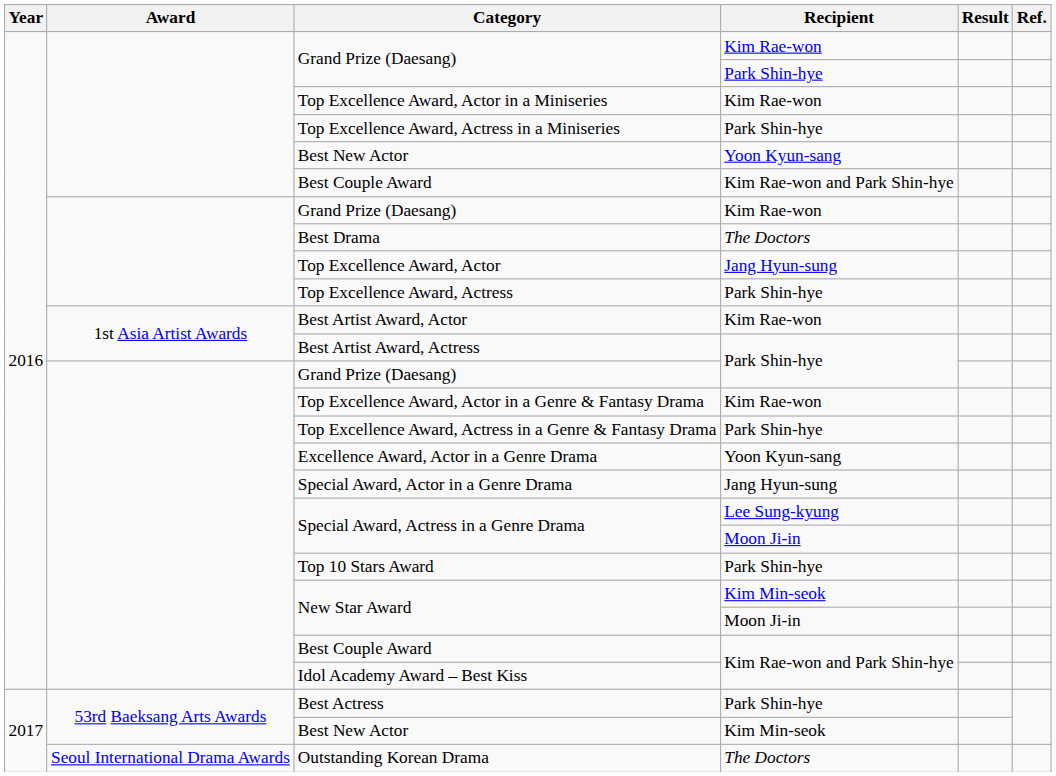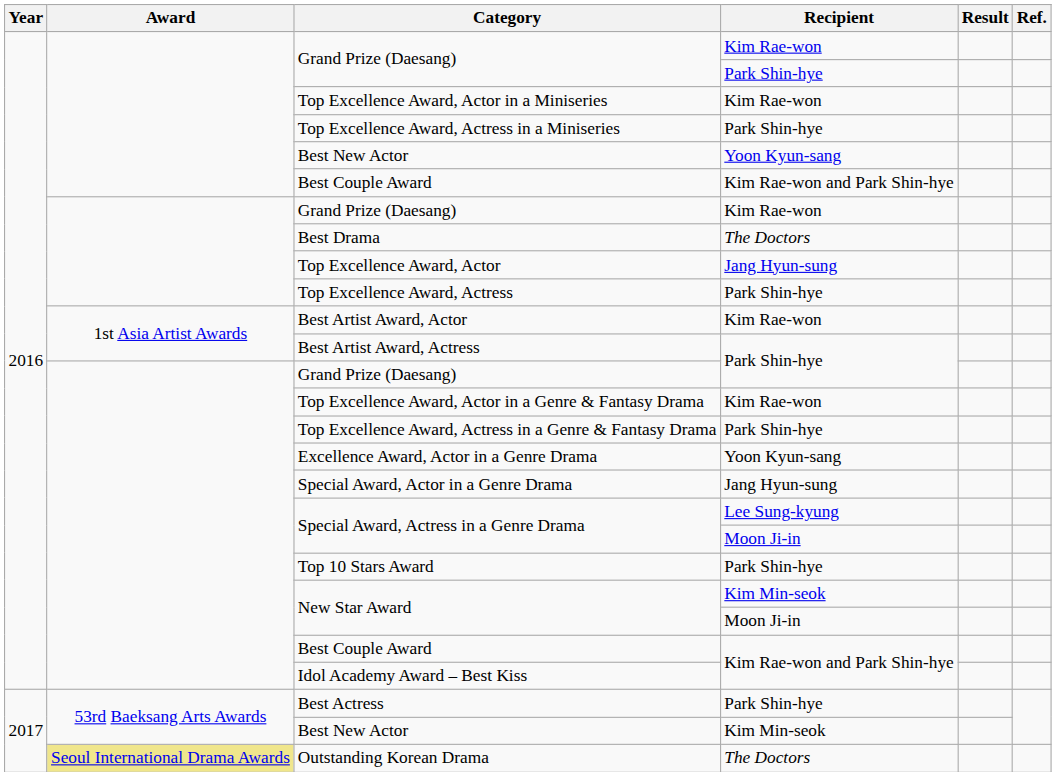Outstanding Korean Drama | Award: no background -> khaki background
